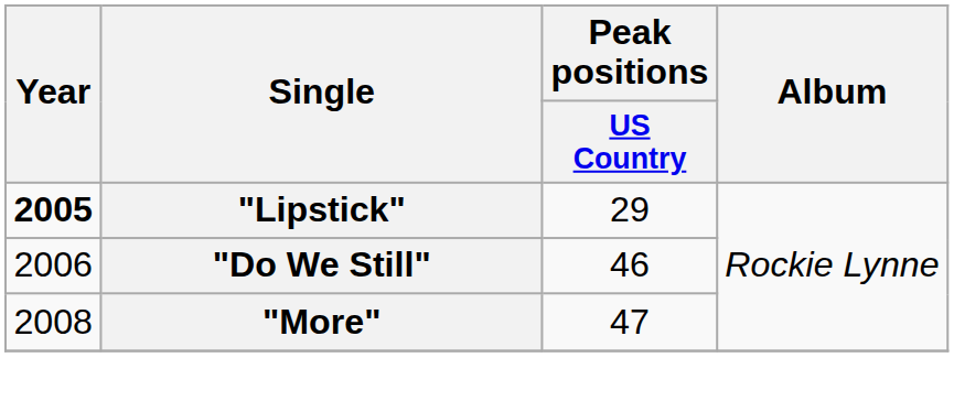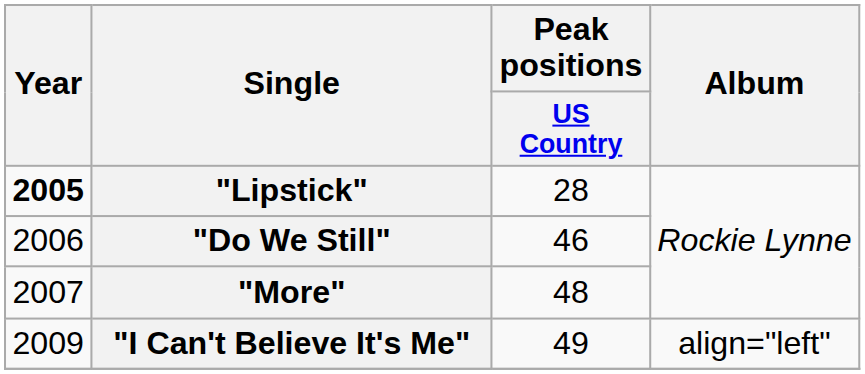"Lipstick" | Peak positions / US Country: 29 -> 28
"More" | Year: 2008 -> 2007
"More" | Peak positions / US Country: 47 -> 48
+ row: 2009 | "I Can't Believe It's Me" | 49 | align="left"
